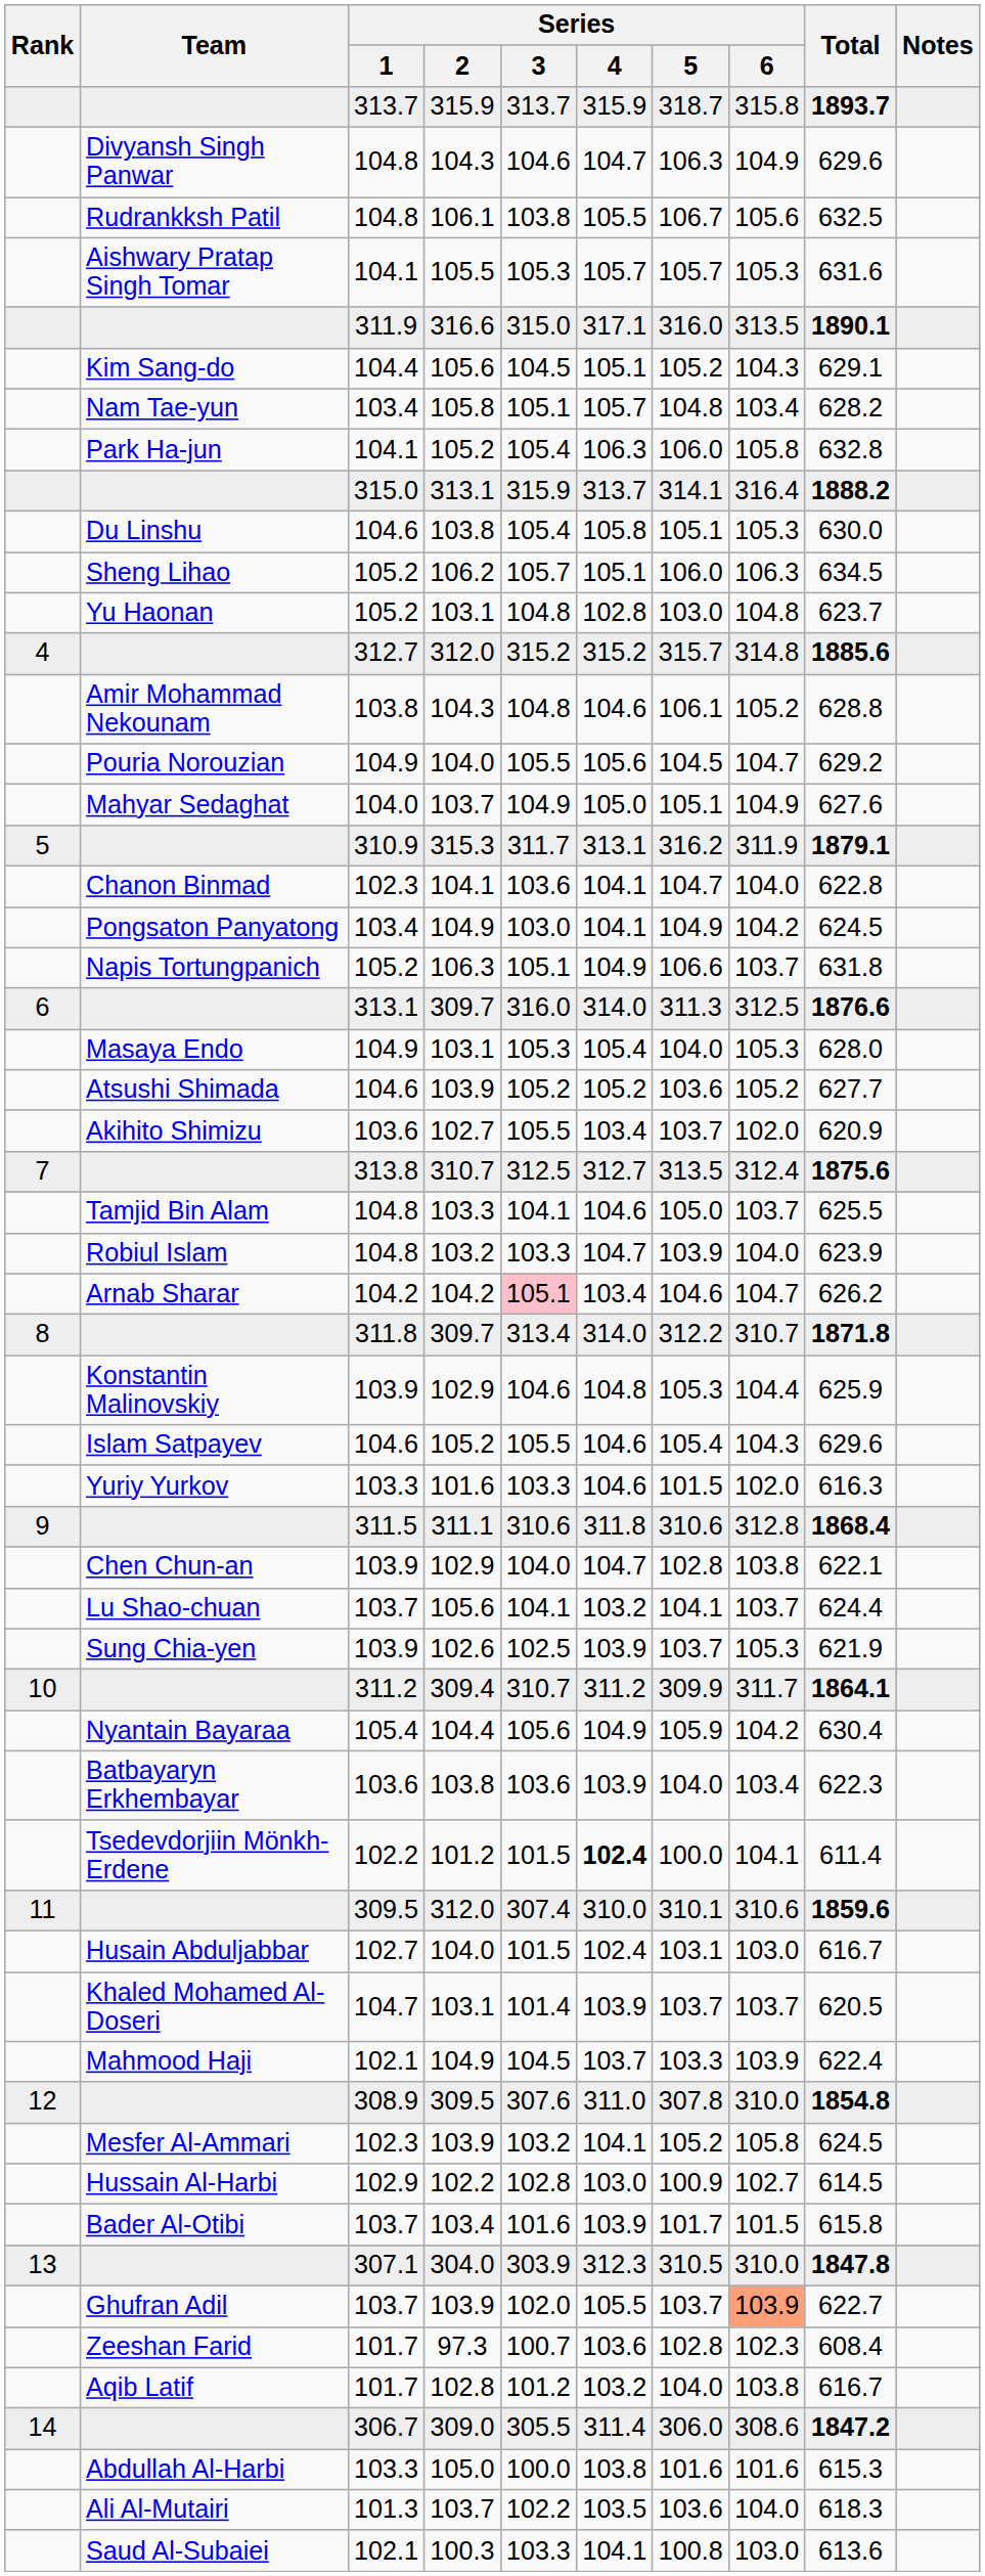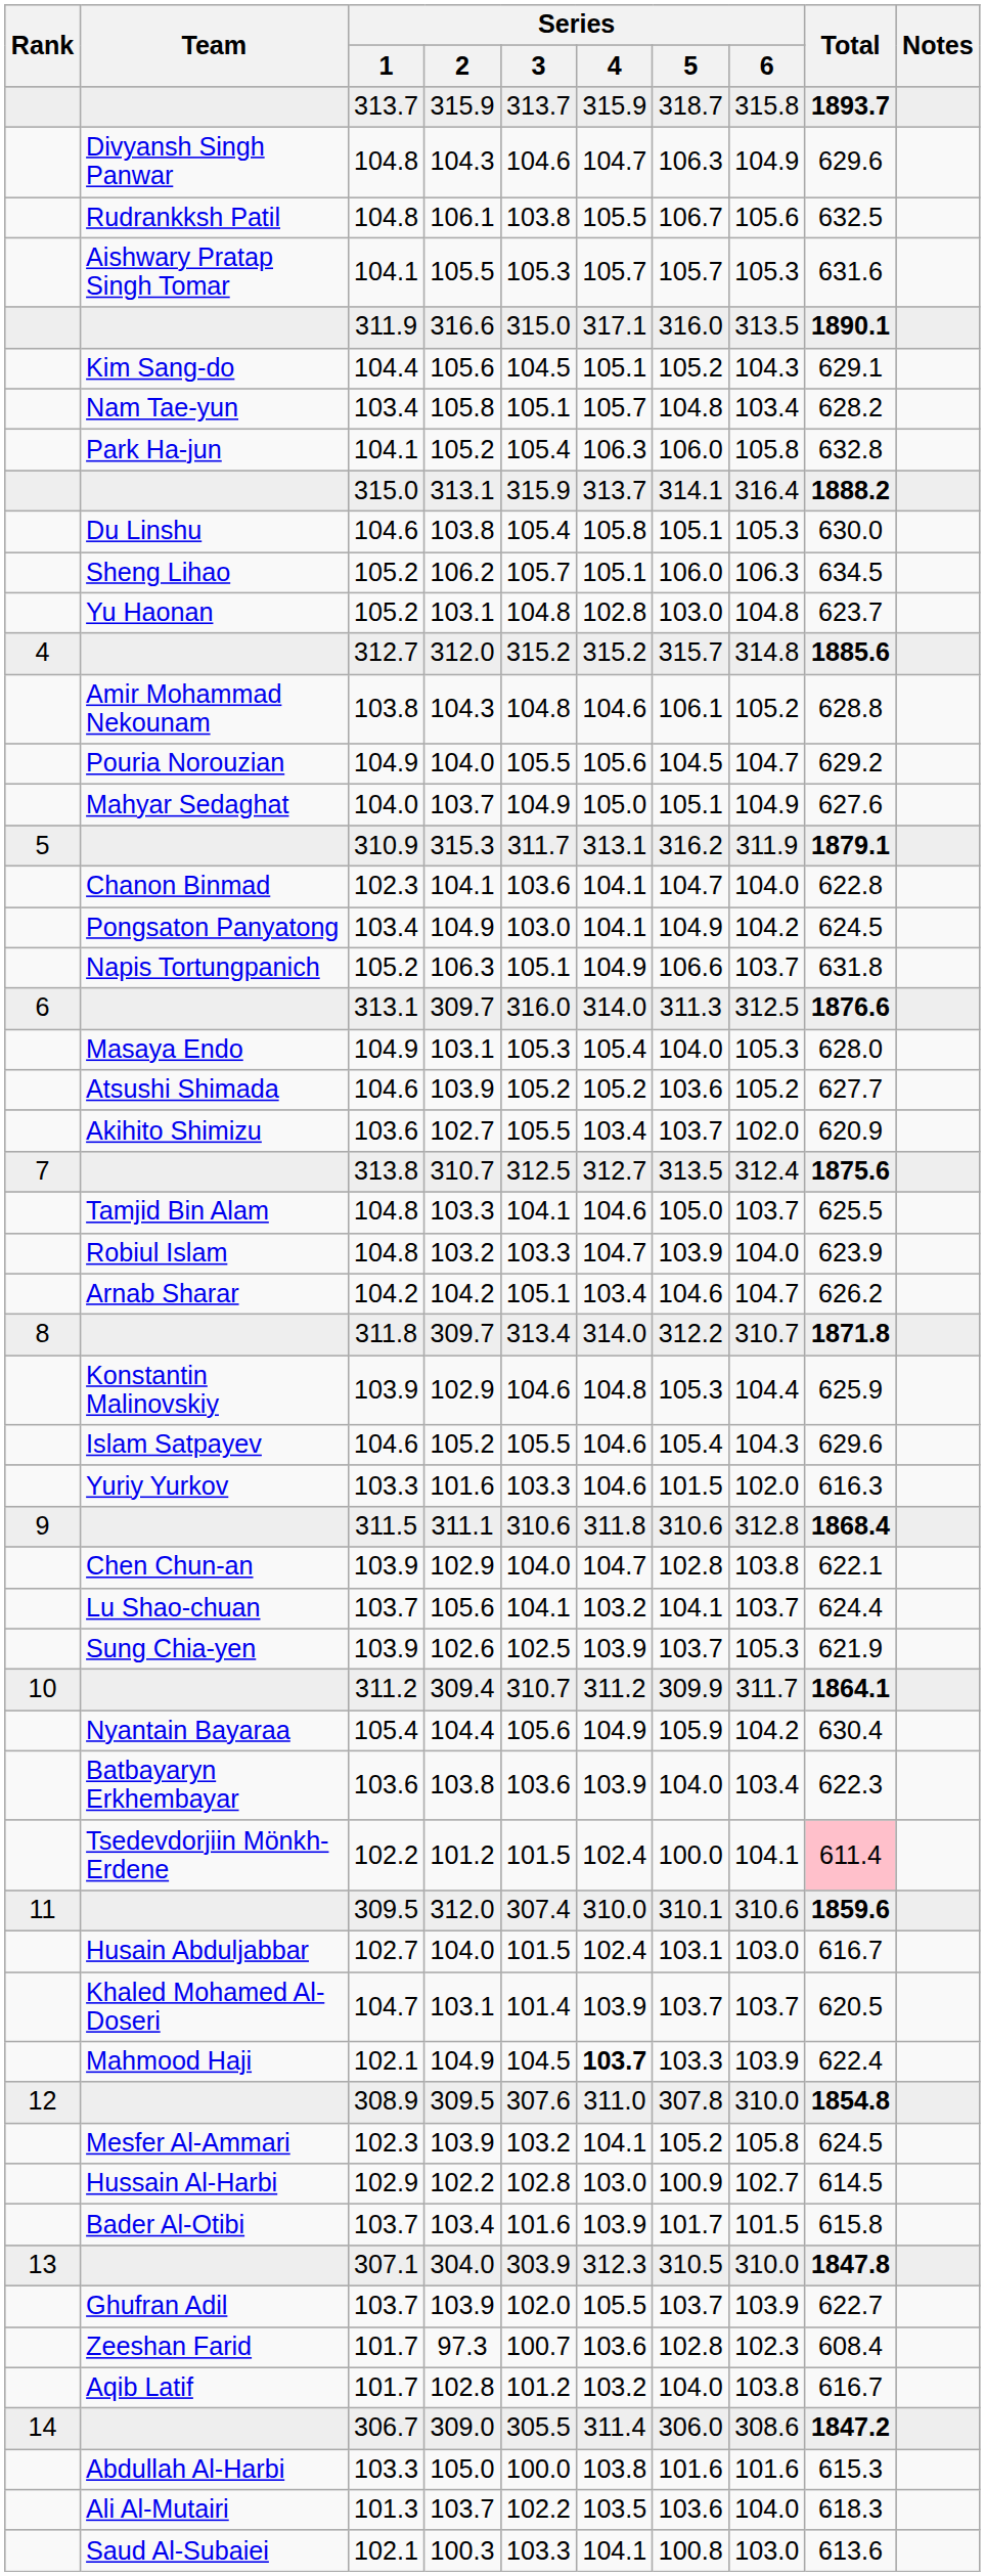Arnab Sharar | Series / 3: pink background -> no background
Tsedevdorjiin Mönkh-Erdene | Series / 4: bold -> normal
Tsedevdorjiin Mönkh-Erdene | Total: no background -> pink background
Mahmood Haji | Series / 4: normal -> bold
Ghufran Adil | Series / 6: lightsalmon background -> no background
